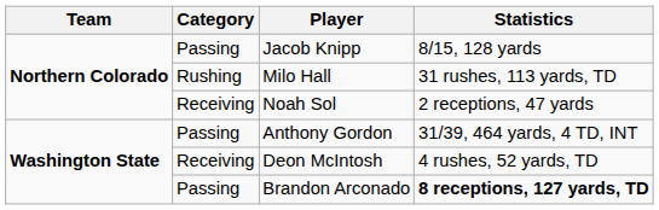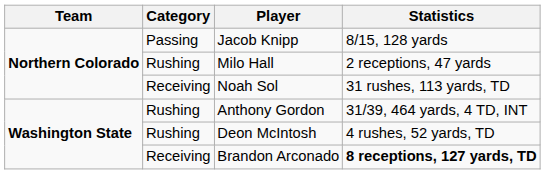Milo Hall | Statistics: 31 rushes, 113 yards, TD -> 2 receptions, 47 yards
Noah Sol | Statistics: 2 receptions, 47 yards -> 31 rushes, 113 yards, TD
Anthony Gordon | Category: Passing -> Rushing
Deon McIntosh | Category: Receiving -> Rushing
Brandon Arconado | Category: Passing -> Receiving
